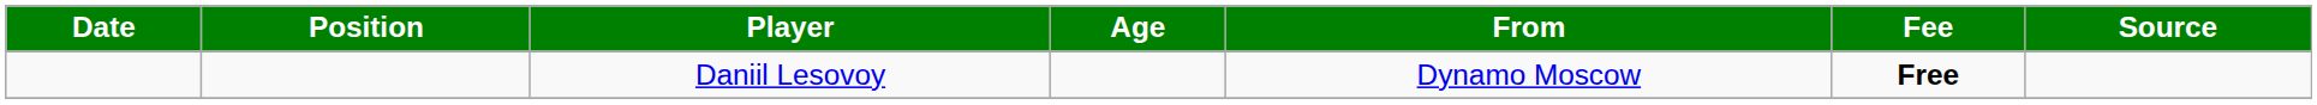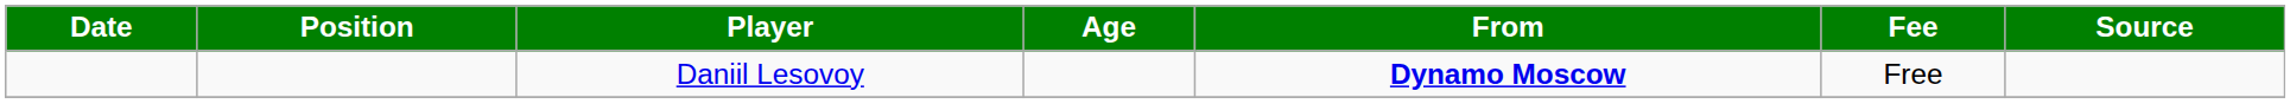Daniil Lesovoy | From: normal -> bold
Daniil Lesovoy | Fee: bold -> normal
